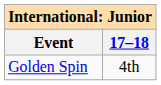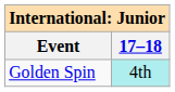Golden Spin | 17–18: no background -> paleturquoise background
